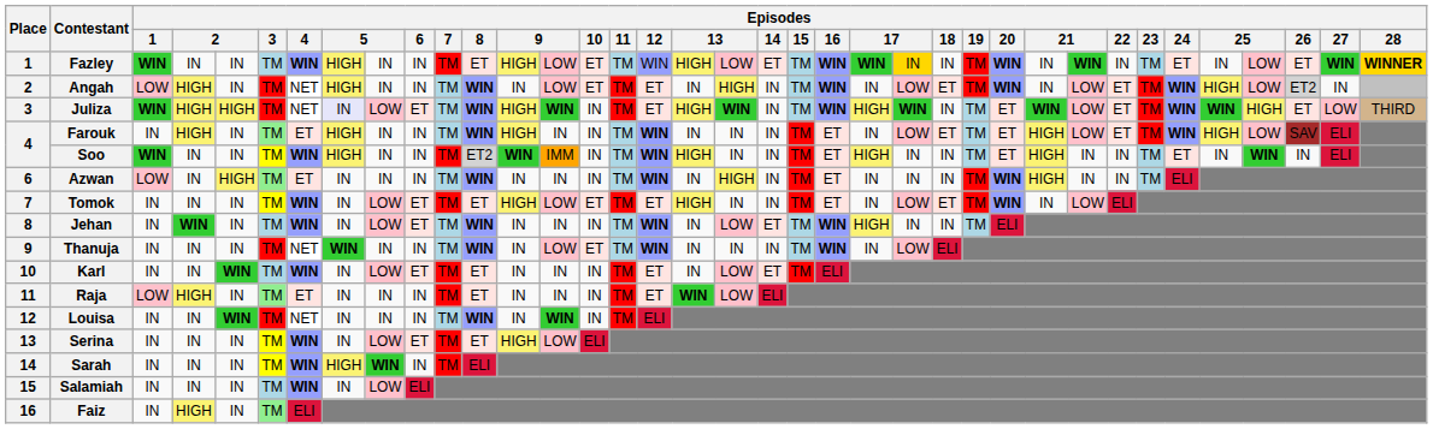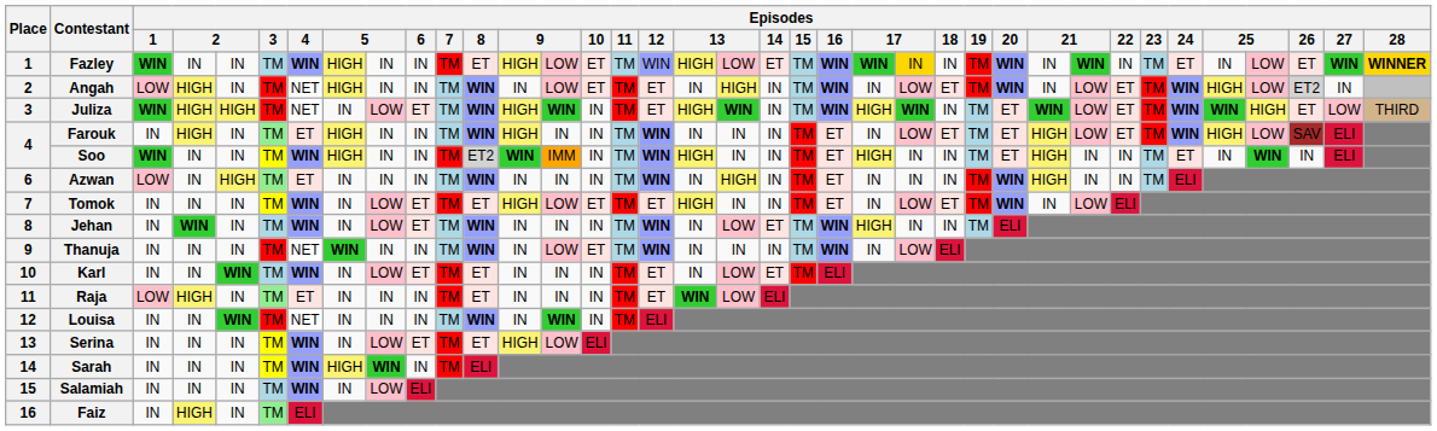Juliza | column 8: lavender background -> no background
